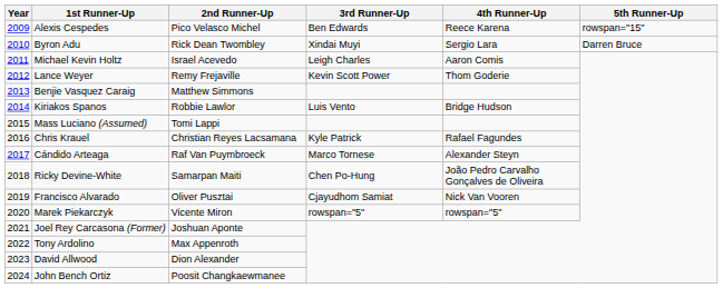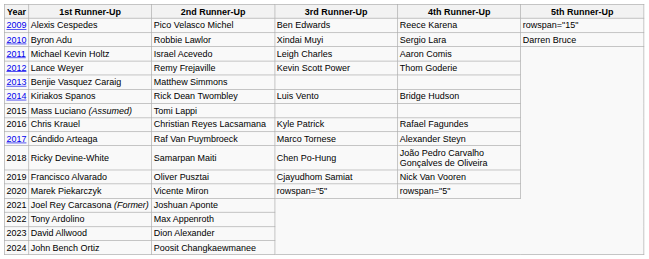Byron Adu | 2nd Runner-Up: Rick Dean Twombley -> Robbie Lawlor
Kiriakos Spanos | 2nd Runner-Up: Robbie Lawlor -> Rick Dean Twombley
